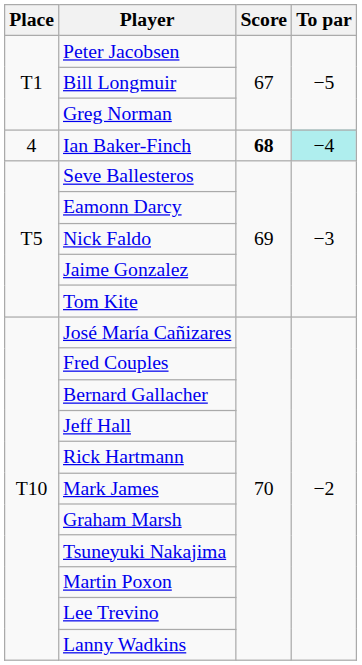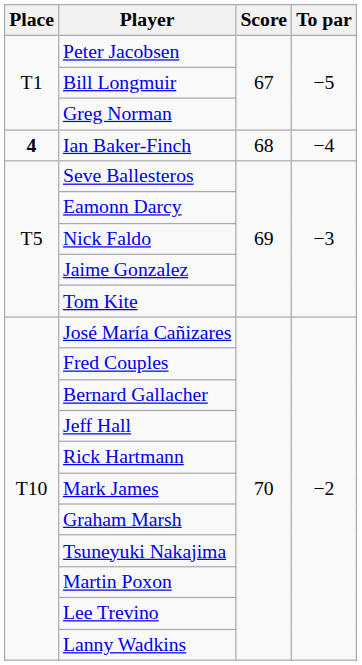Ian Baker-Finch | Place: normal -> bold
Ian Baker-Finch | Score: bold -> normal
Ian Baker-Finch | To par: paleturquoise background -> no background
